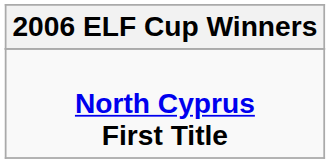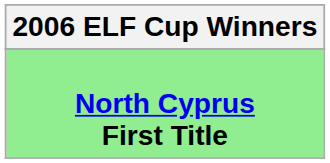row 2 | column 1: no background -> lightgreen background
